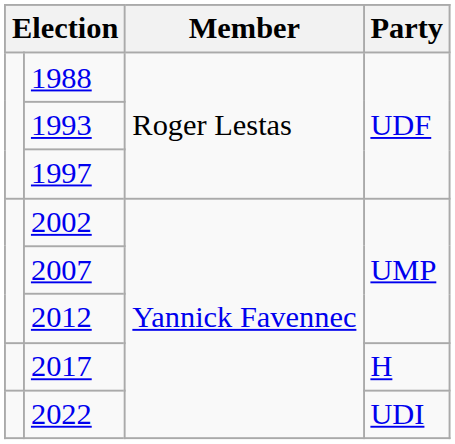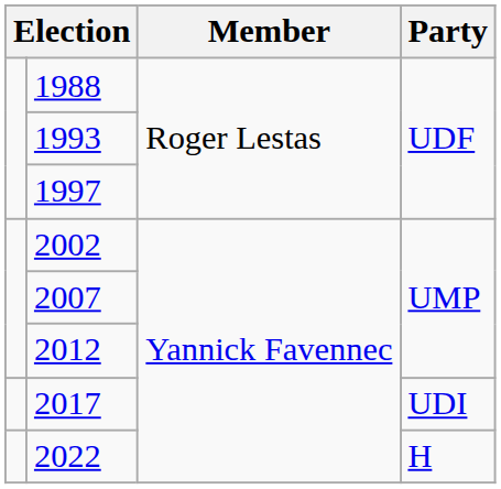2017 | Party: H -> UDI
2022 | Party: UDI -> H
